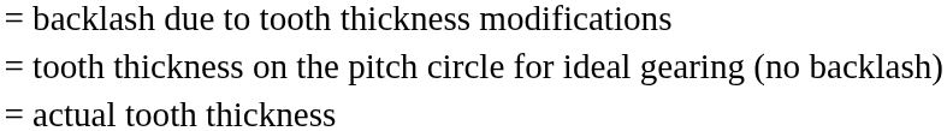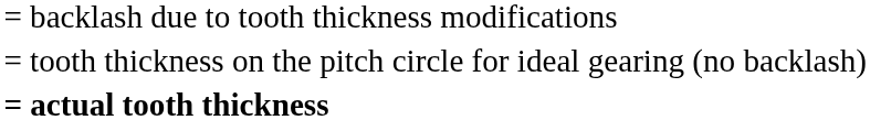= actual tooth thickness | column 1: normal -> bold
